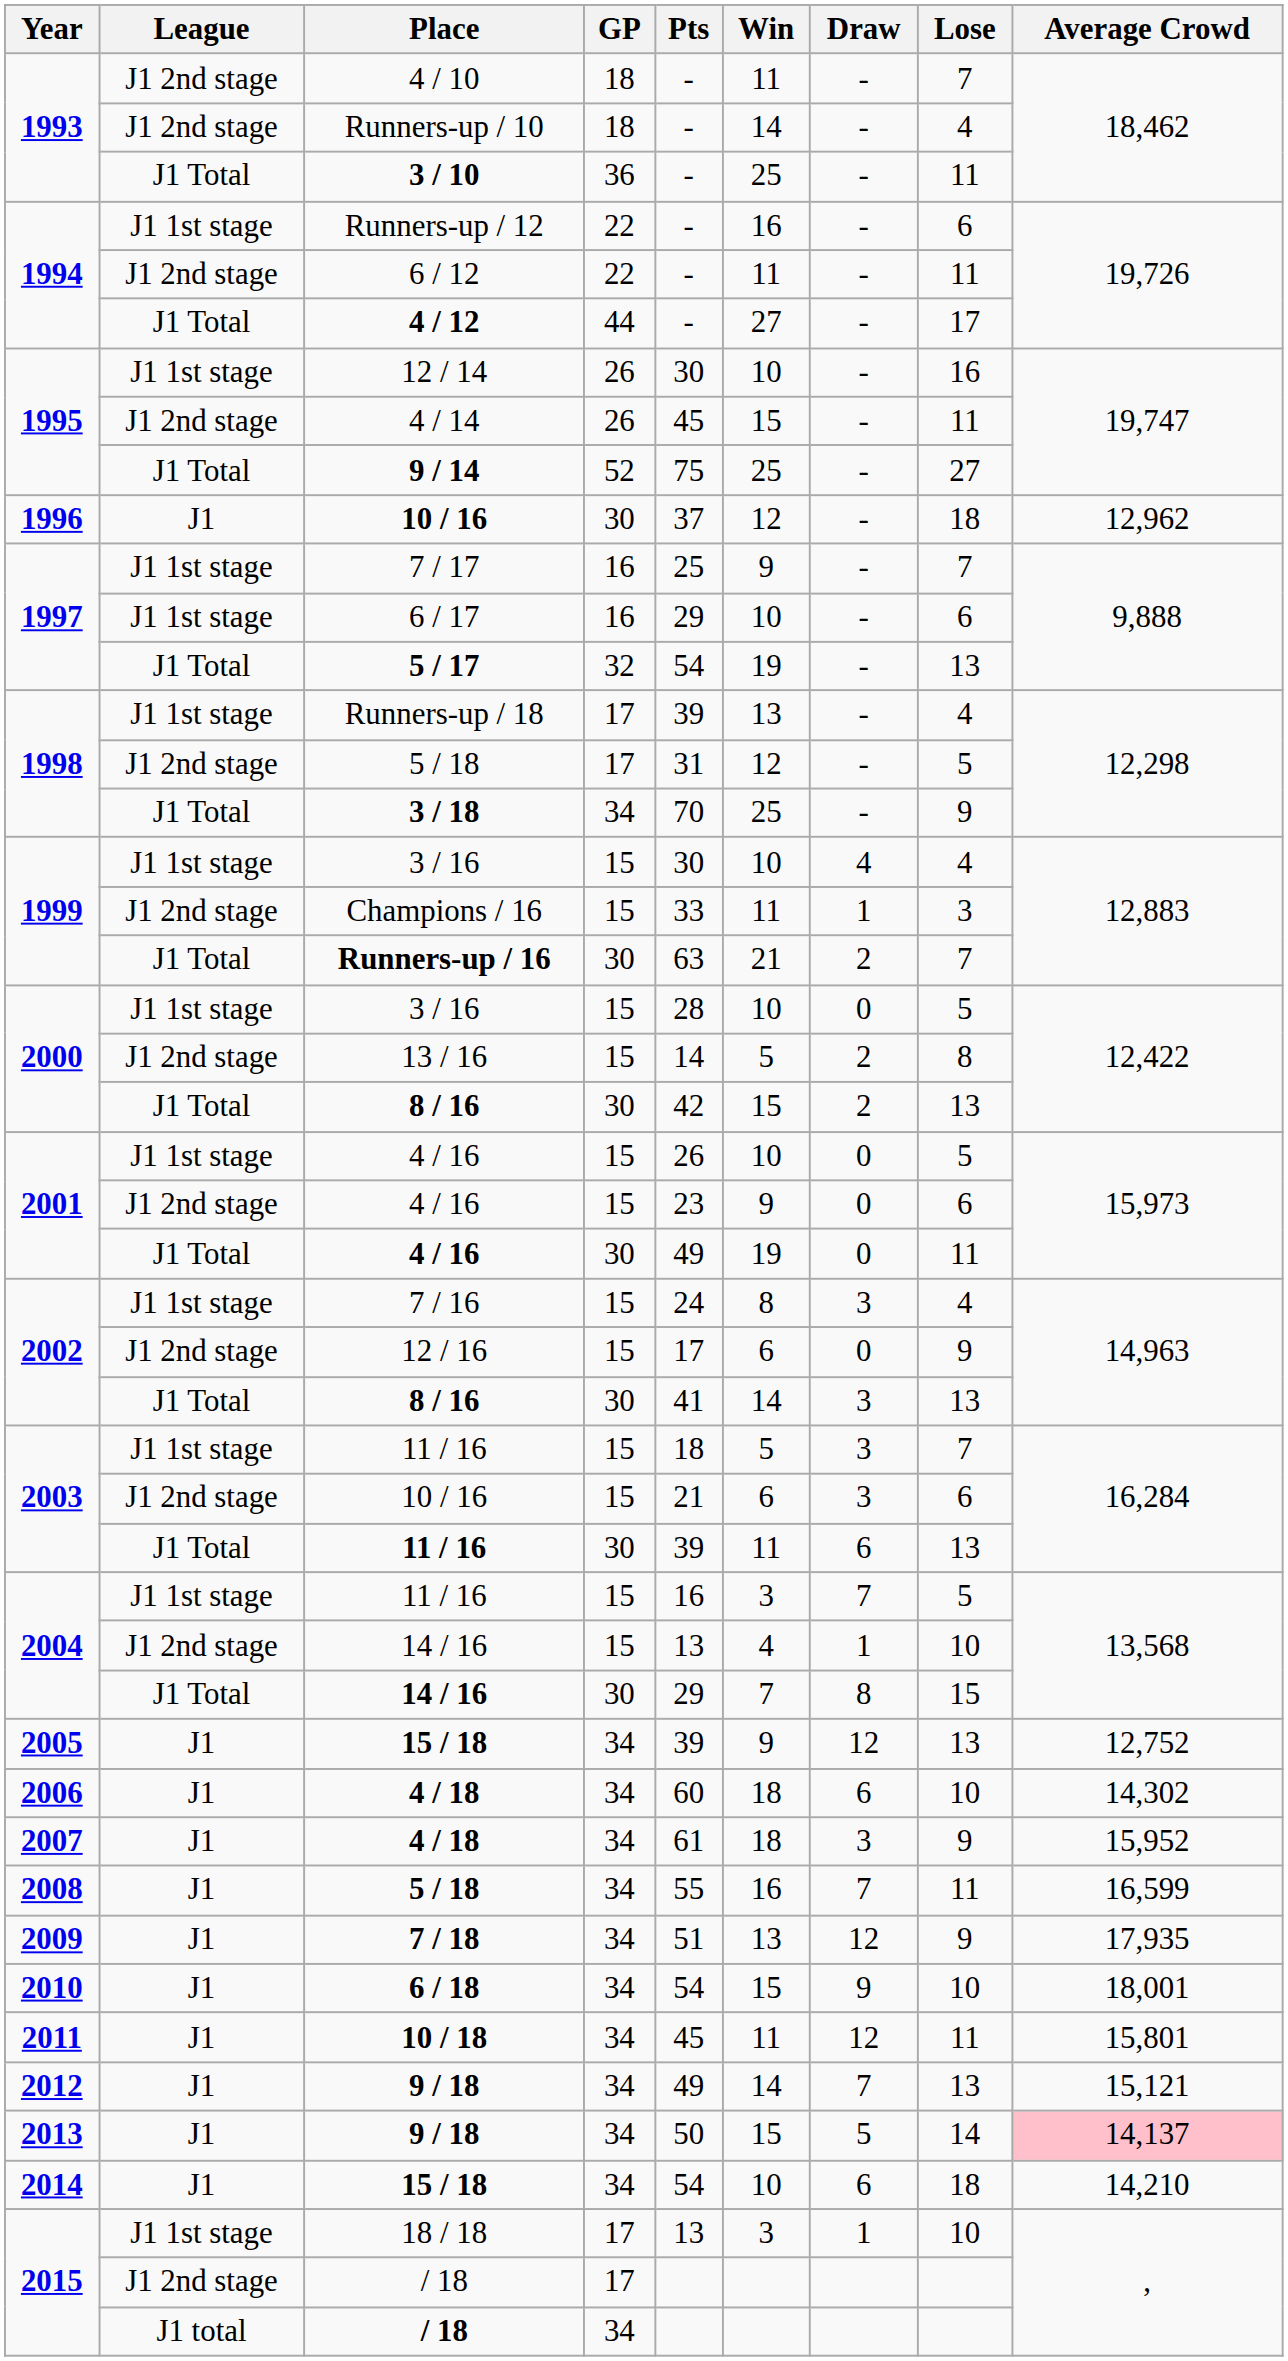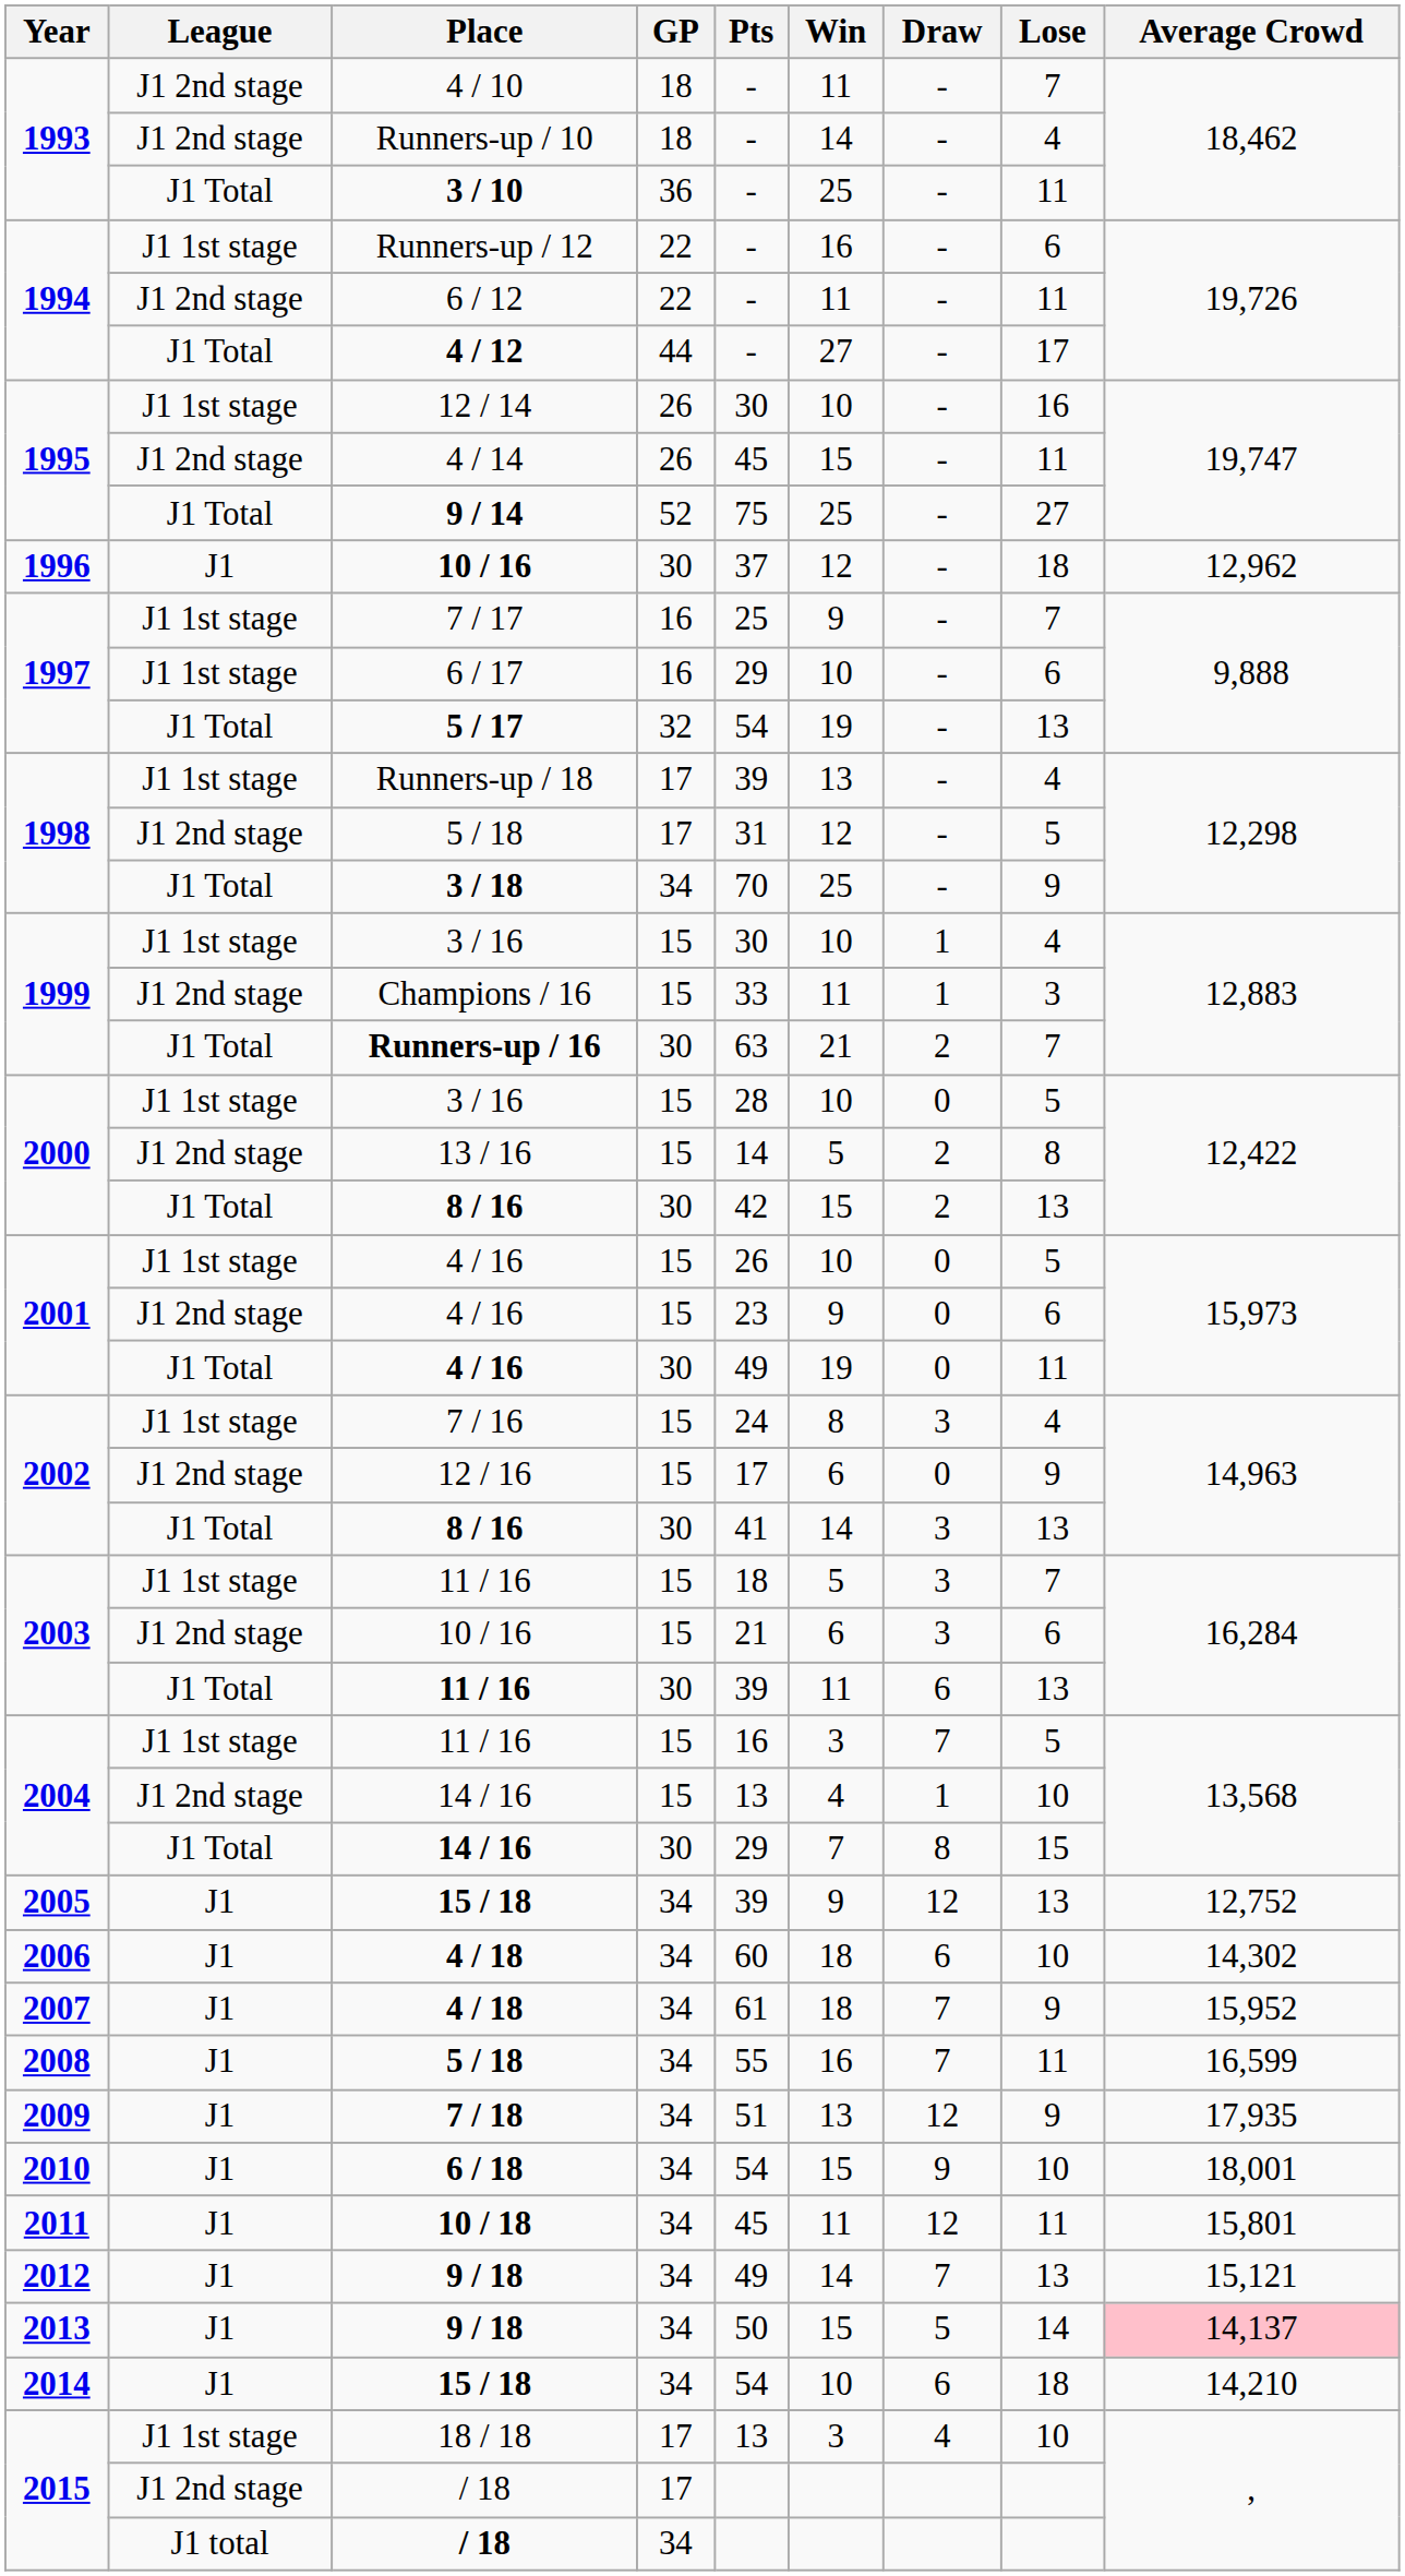1999 / 3 / 16 | Draw: 4 -> 1
2007 / 4 / 18 | Draw: 3 -> 7
18 / 18 | Draw: 1 -> 4
